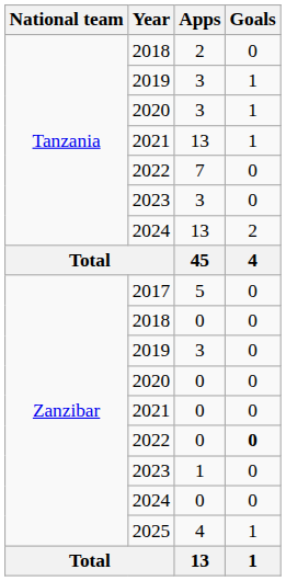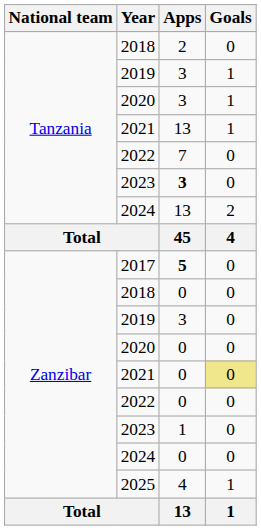Tanzania / 2023 | Apps: normal -> bold
2017 | Apps: normal -> bold
Zanzibar / 2021 | Goals: no background -> khaki background
Zanzibar / 2022 | Goals: bold -> normal
